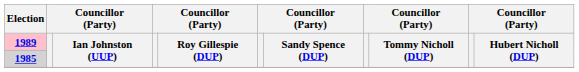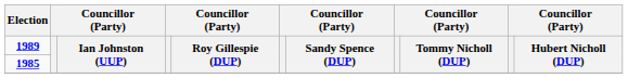1989 | Election: pink background -> no background
1985 | Election: lightgrey background -> no background
